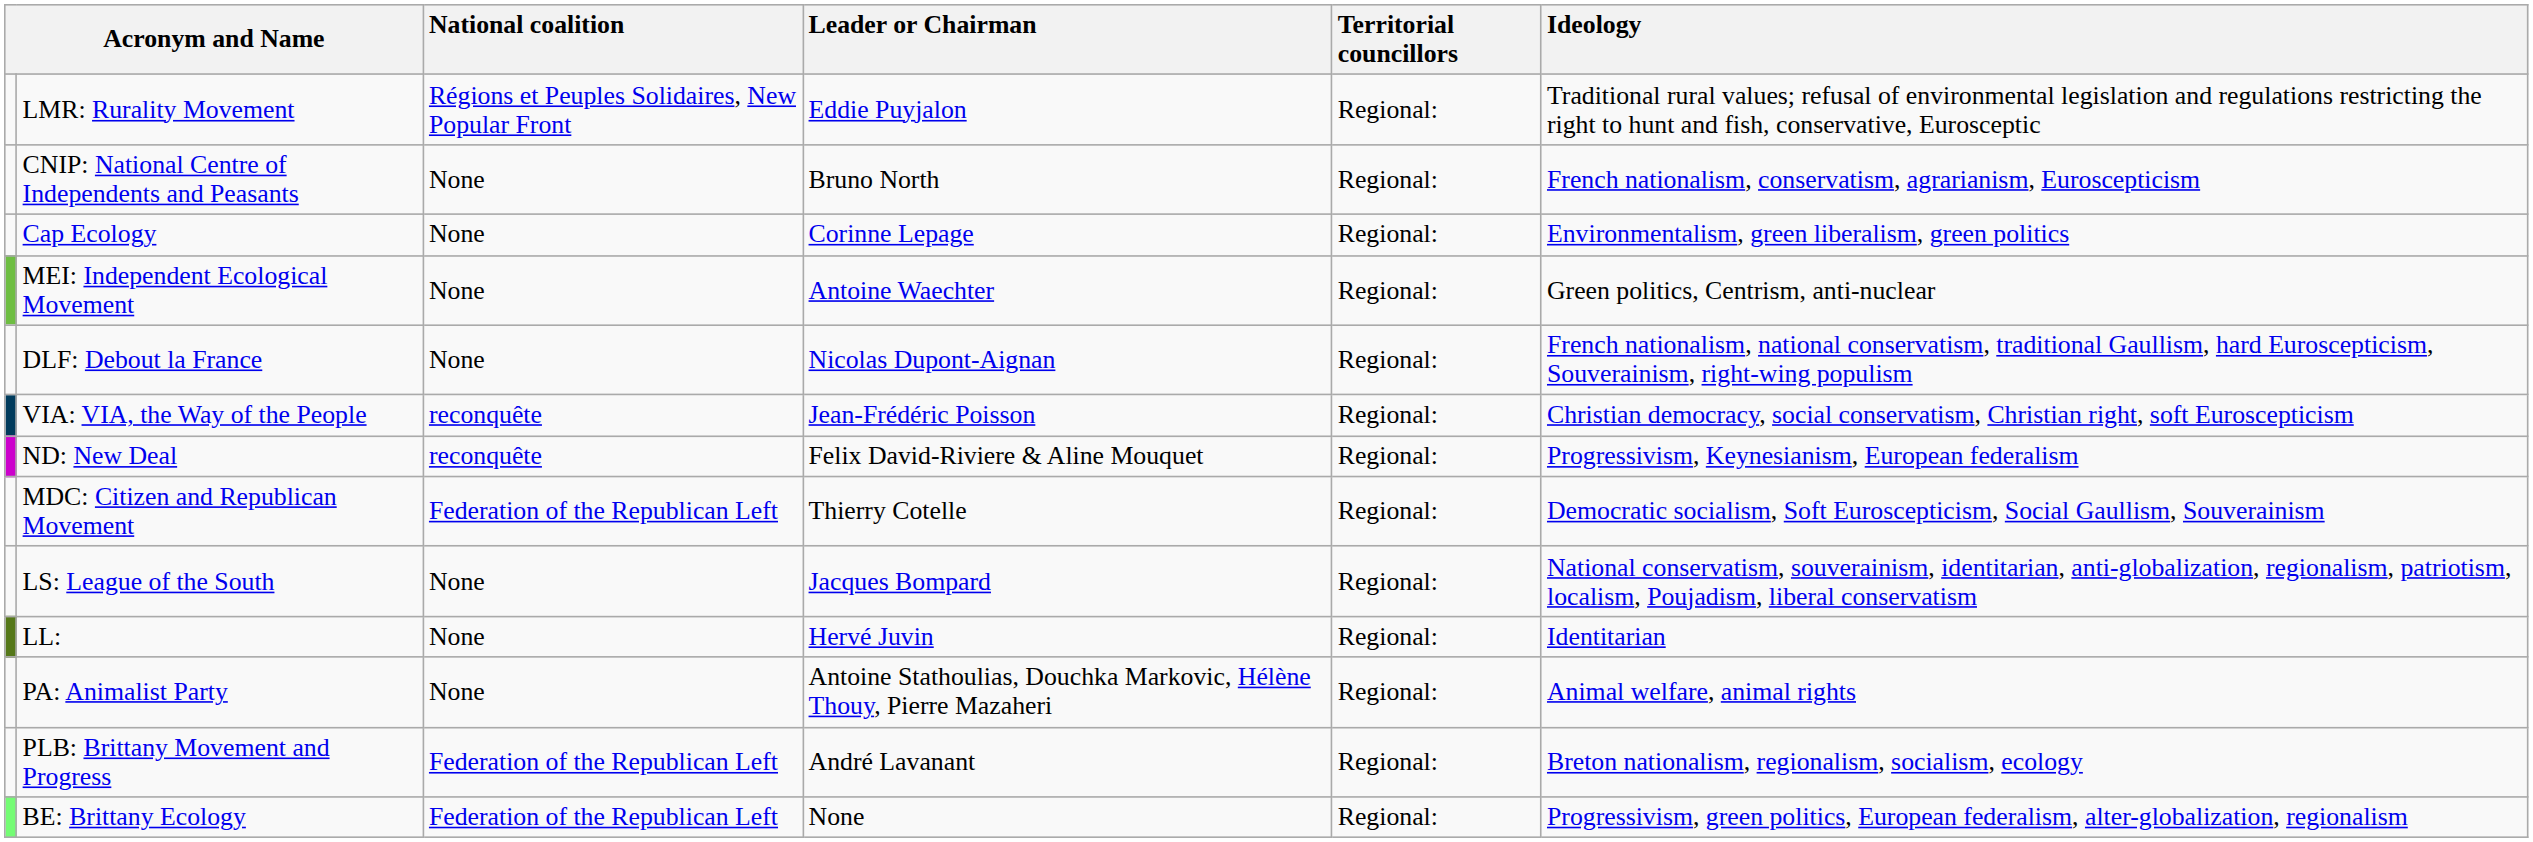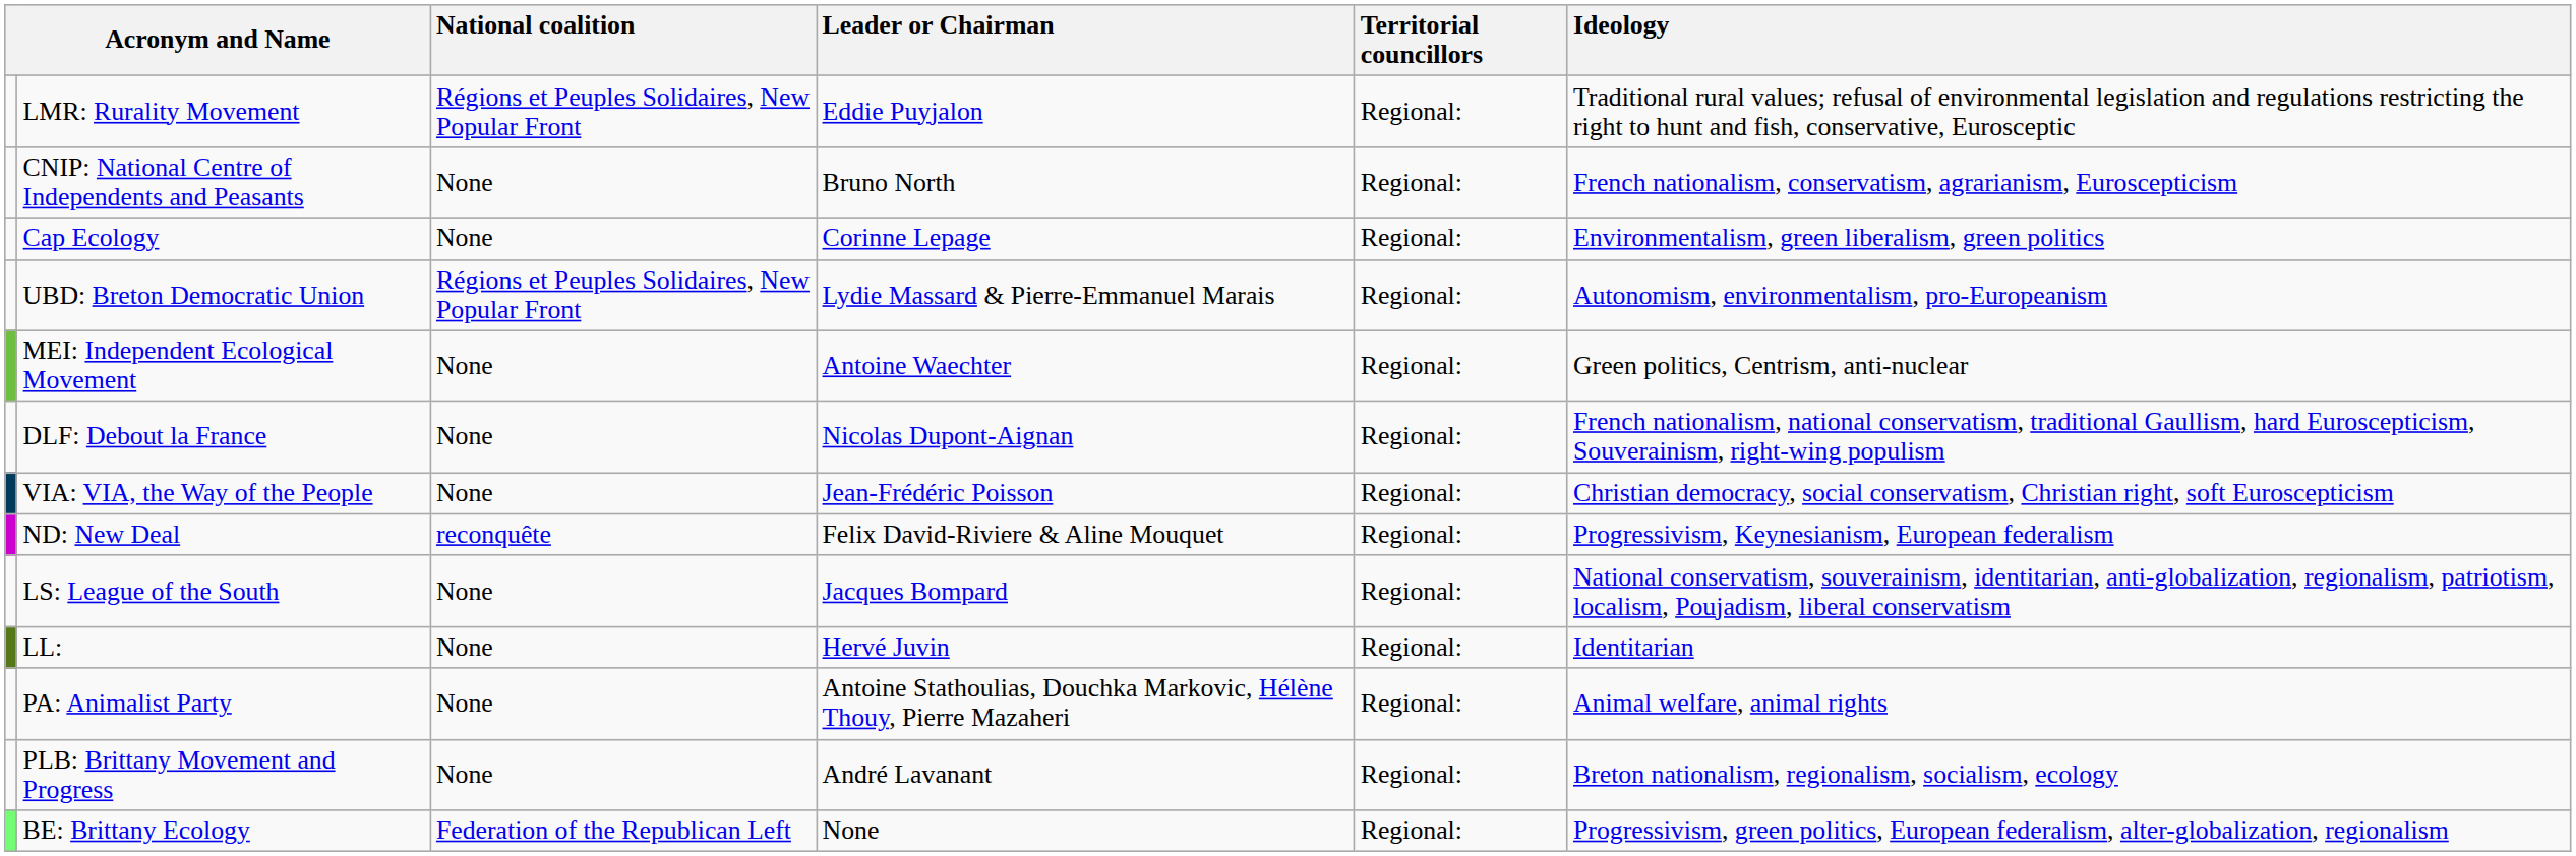+ row: UBD: Breton Democratic Union | Régions et Peuples Solidaires, New Popular Front | Lydie Massard & Pierre-Emmanuel Marais | Regional: | Autonomism, environmentalism, pro-Europeanism
VIA: VIA, the Way of the People | National coalition: reconquête -> None
- row: MDC: Citizen and Republican Movement | Federation of the Republican Left | Thierry Cotelle | Regional: | Democratic socialism, Soft Euroscepticism, Social Gaullism, Souverainism
PLB: Brittany Movement and Progress | National coalition: Federation of the Republican Left -> None
